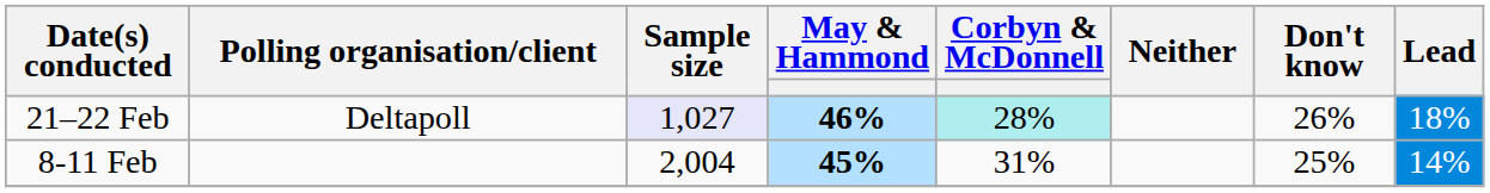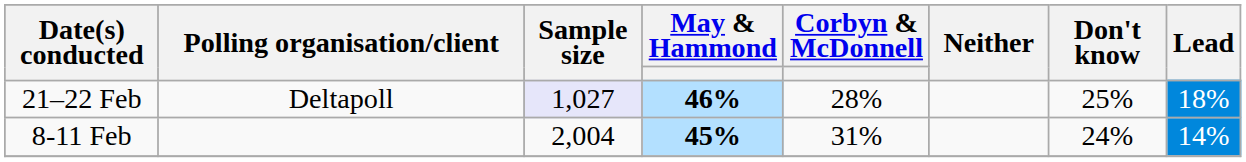21–22 Feb | Corbyn & McDonnell: paleturquoise background -> no background
21–22 Feb | Don't know: 26% -> 25%
8-11 Feb | Don't know: 25% -> 24%
